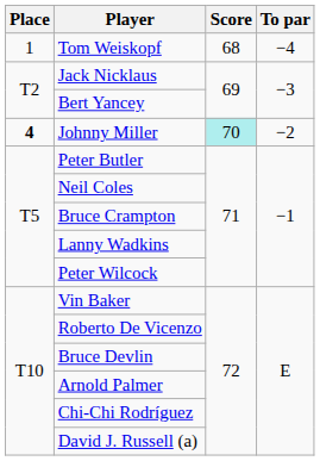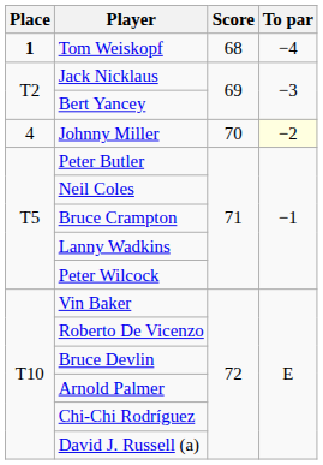Tom Weiskopf | Place: normal -> bold
Johnny Miller | Place: bold -> normal
Johnny Miller | Score: paleturquoise background -> no background
Johnny Miller | To par: no background -> lightyellow background
